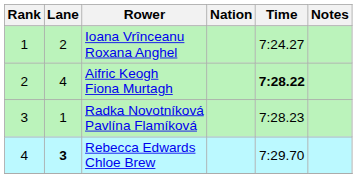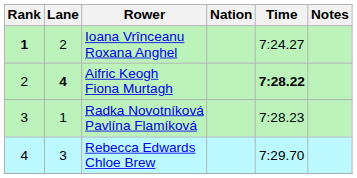Ioana Vrînceanu Roxana Anghel | Rank: normal -> bold
Aifric Keogh Fiona Murtagh | Lane: normal -> bold
Rebecca Edwards Chloe Brew | Lane: bold -> normal
